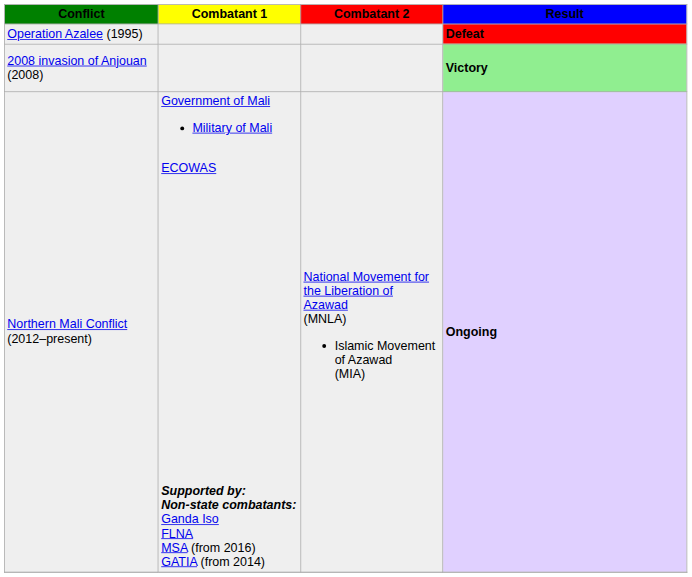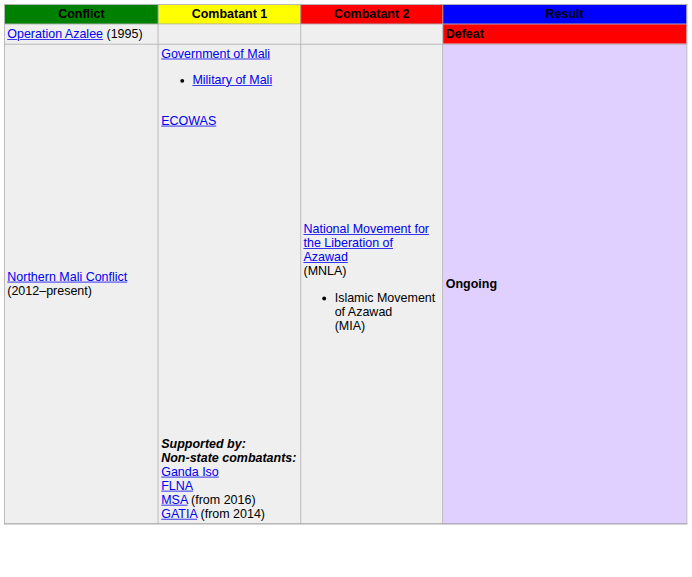- row: 2008 invasion of Anjouan (2008) | Victory
